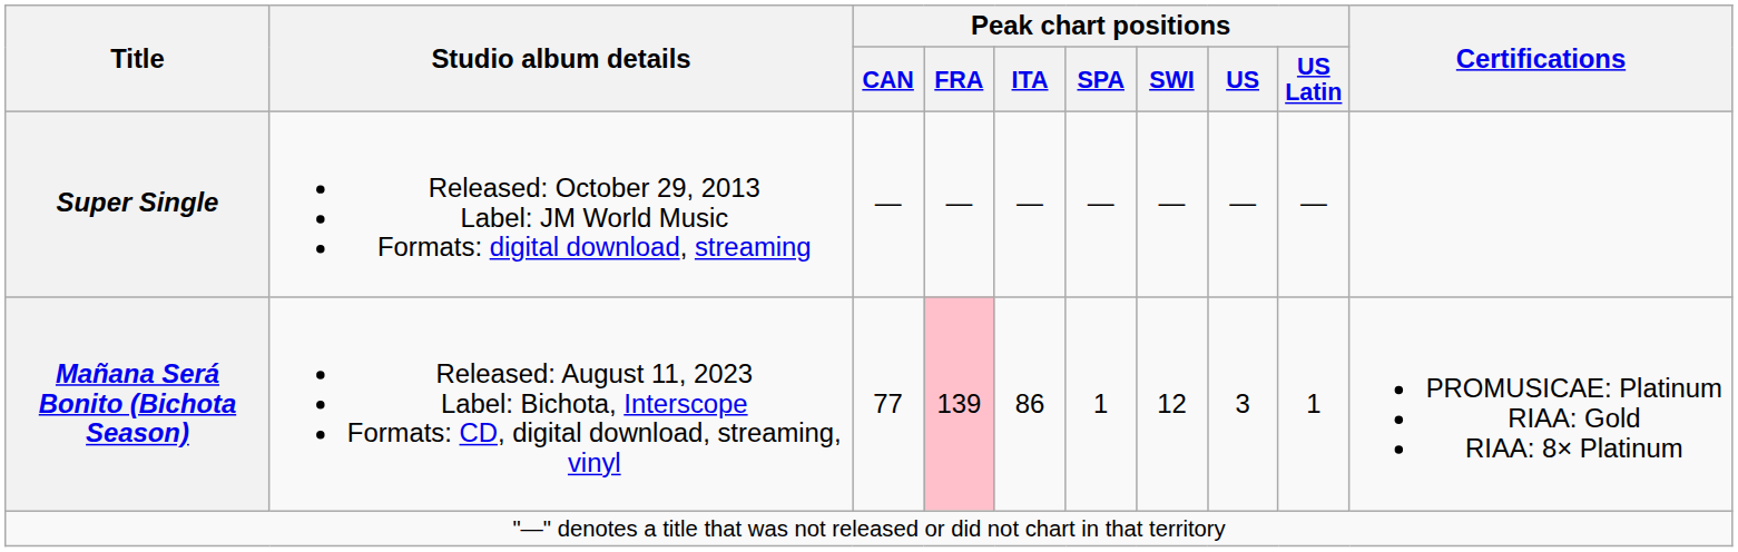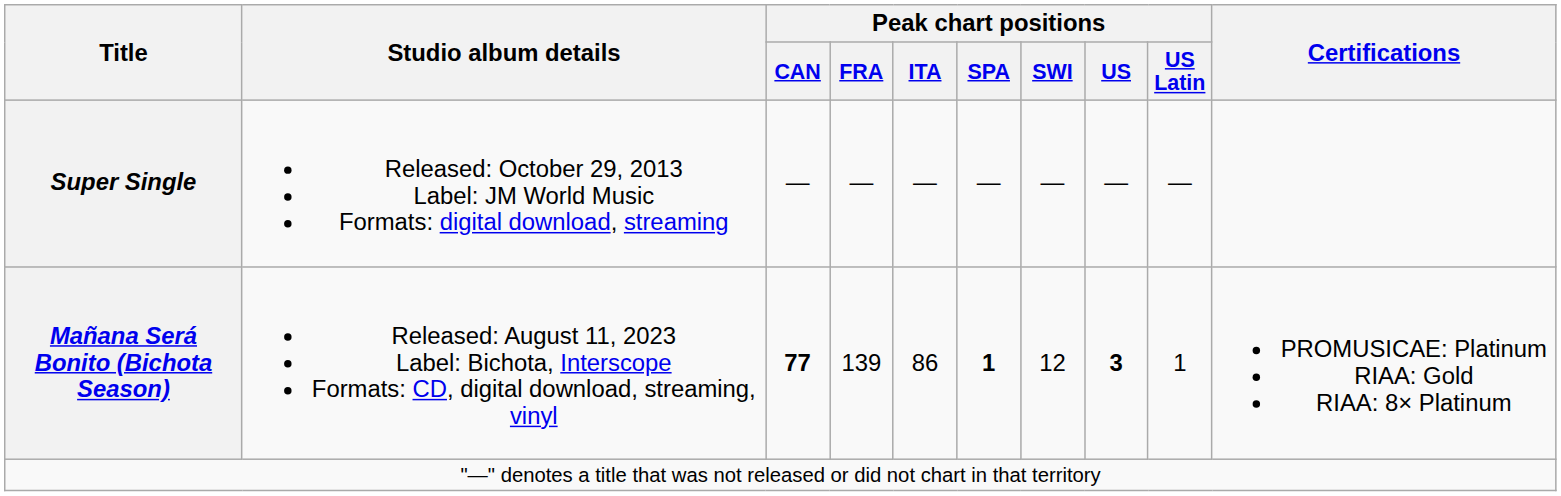Mañana Será Bonito (Bichota Season) | Peak chart positions / CAN: normal -> bold
Mañana Será Bonito (Bichota Season) | Peak chart positions / FRA: pink background -> no background
Mañana Será Bonito (Bichota Season) | Peak chart positions / SPA: normal -> bold
Mañana Será Bonito (Bichota Season) | Peak chart positions / US: normal -> bold
